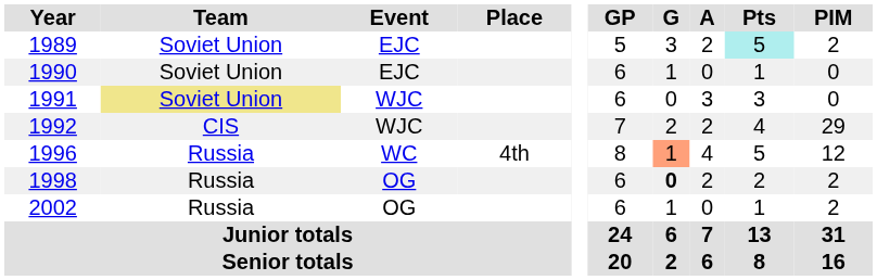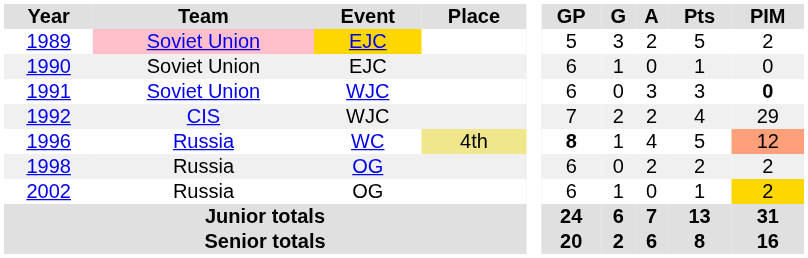1989 | Team: no background -> pink background
1989 | Event: no background -> gold background
1989 | Pts: paleturquoise background -> no background
1991 | Team: khaki background -> no background
1991 | PIM: normal -> bold
1996 | Place: no background -> khaki background
1996 | GP: normal -> bold
1996 | G: lightsalmon background -> no background
1996 | PIM: no background -> lightsalmon background
1998 | G: bold -> normal
2002 | PIM: no background -> gold background
